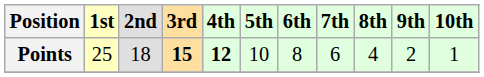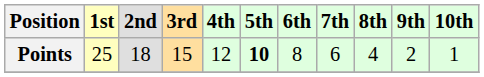Points | 3rd: bold -> normal
Points | 4th: bold -> normal
Points | 5th: normal -> bold
